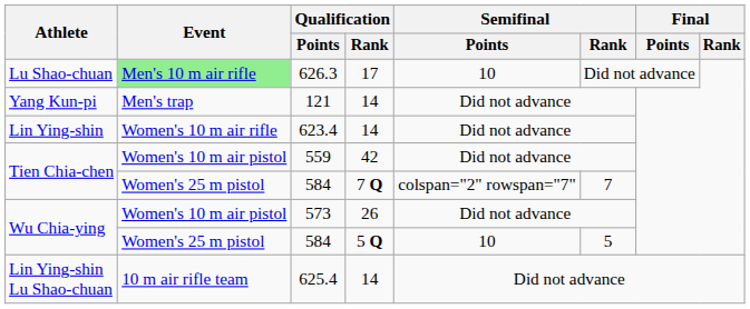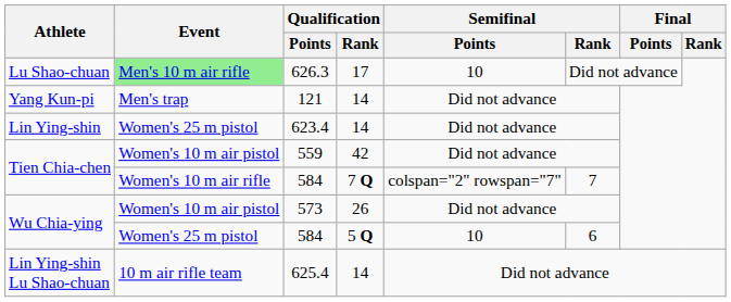623.4 | Event: Women's 10 m air rifle -> Women's 25 m pistol
Tien Chia-chen / 584 | Event: Women's 25 m pistol -> Women's 10 m air rifle
Wu Chia-ying / 584 | Semifinal / Rank: 5 -> 6
